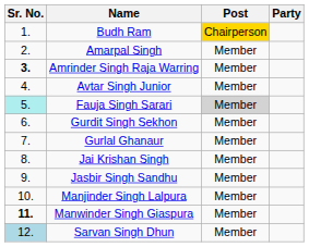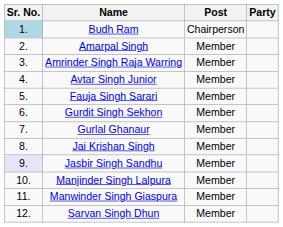Budh Ram | Sr. No.: no background -> lightblue background
Budh Ram | Post: gold background -> no background
Amrinder Singh Raja Warring | Sr. No.: bold -> normal
Fauja Singh Sarari | Sr. No.: paleturquoise background -> no background
Fauja Singh Sarari | Post: lightgrey background -> no background
Jasbir Singh Sandhu | Sr. No.: no background -> lavender background
Manwinder Singh Giaspura | Sr. No.: bold -> normal
Sarvan Singh Dhun | Sr. No.: lightblue background -> no background
